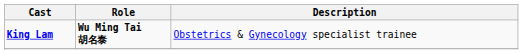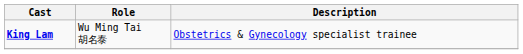King Lam | Role: bold -> normal
